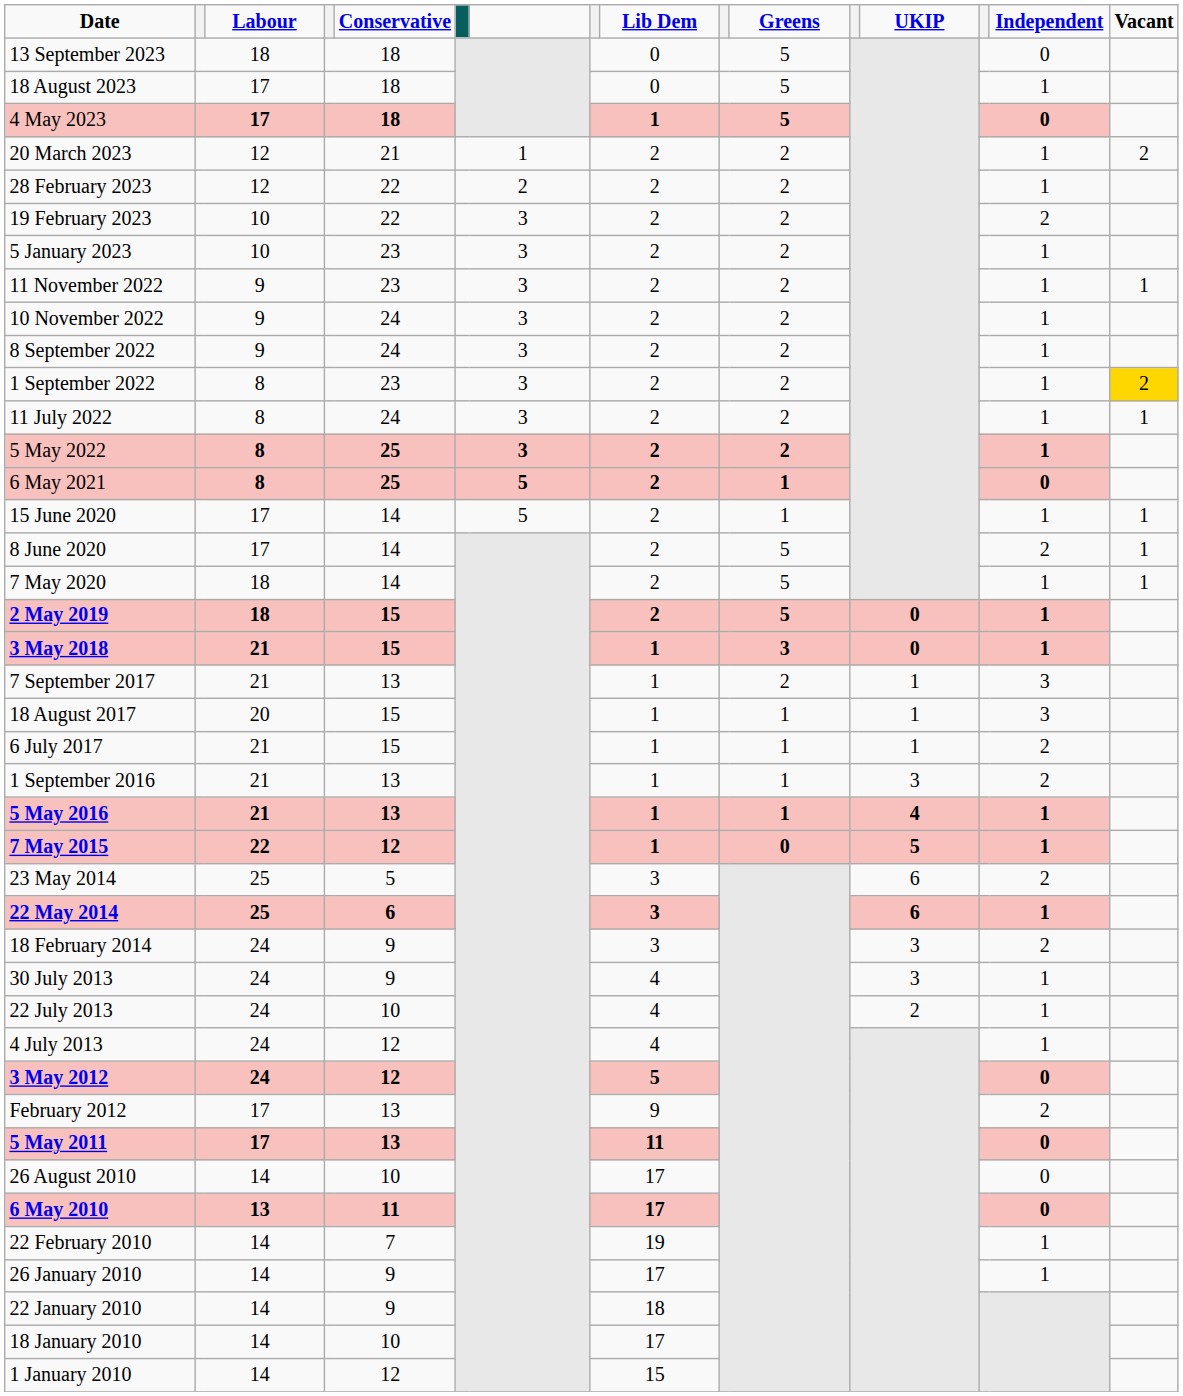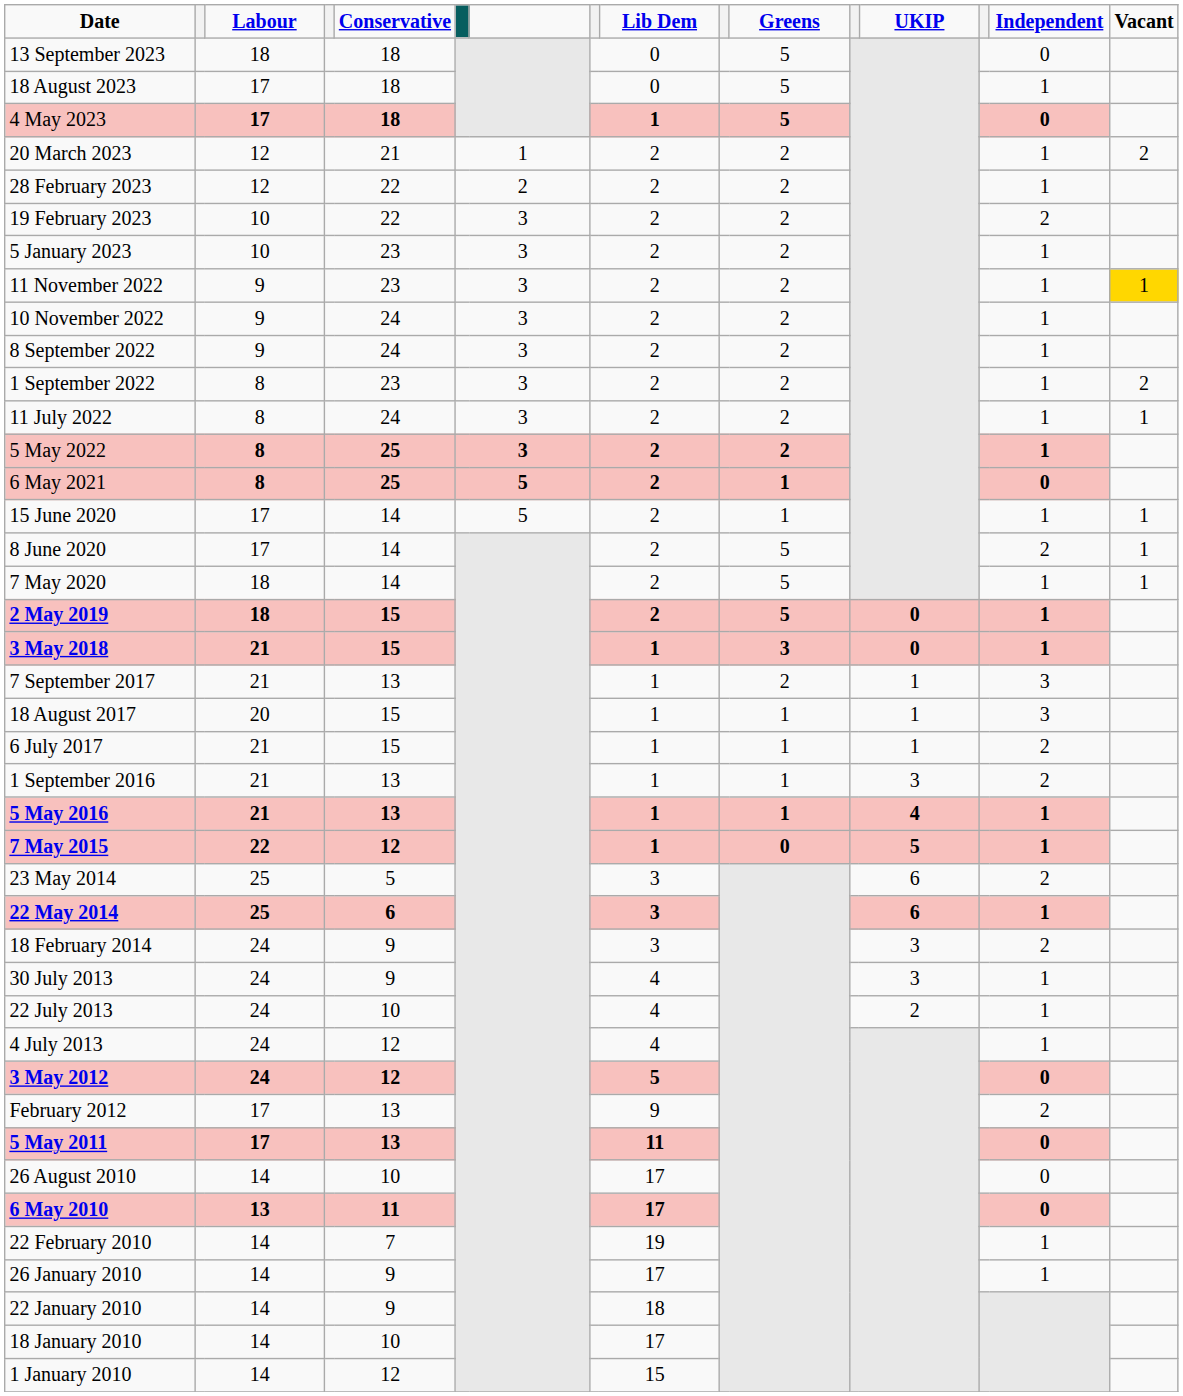11 November 2022 | Vacant: no background -> gold background
1 September 2022 | Vacant: gold background -> no background
